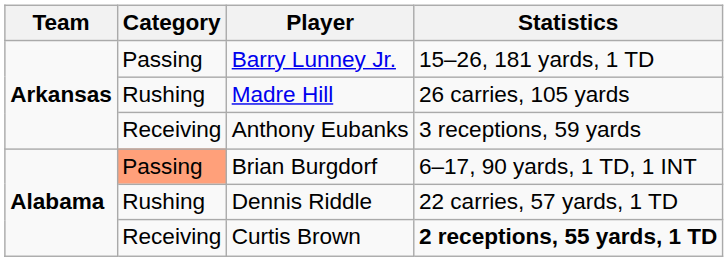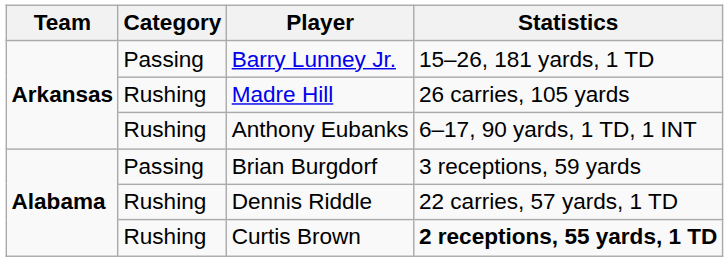Anthony Eubanks | Category: Receiving -> Rushing
Anthony Eubanks | Statistics: 3 receptions, 59 yards -> 6–17, 90 yards, 1 TD, 1 INT
Brian Burgdorf | Category: lightsalmon background -> no background
Brian Burgdorf | Statistics: 6–17, 90 yards, 1 TD, 1 INT -> 3 receptions, 59 yards
Curtis Brown | Category: Receiving -> Rushing
